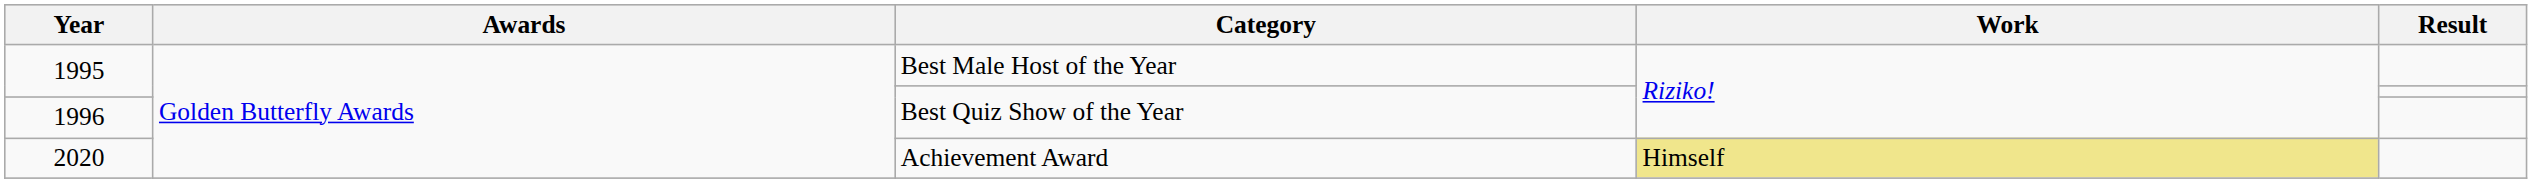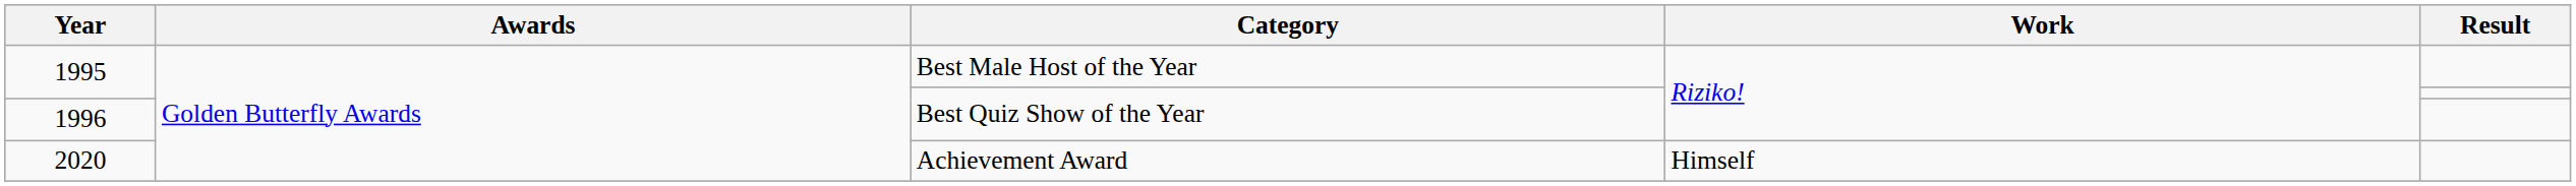2020 | Work: khaki background -> no background
